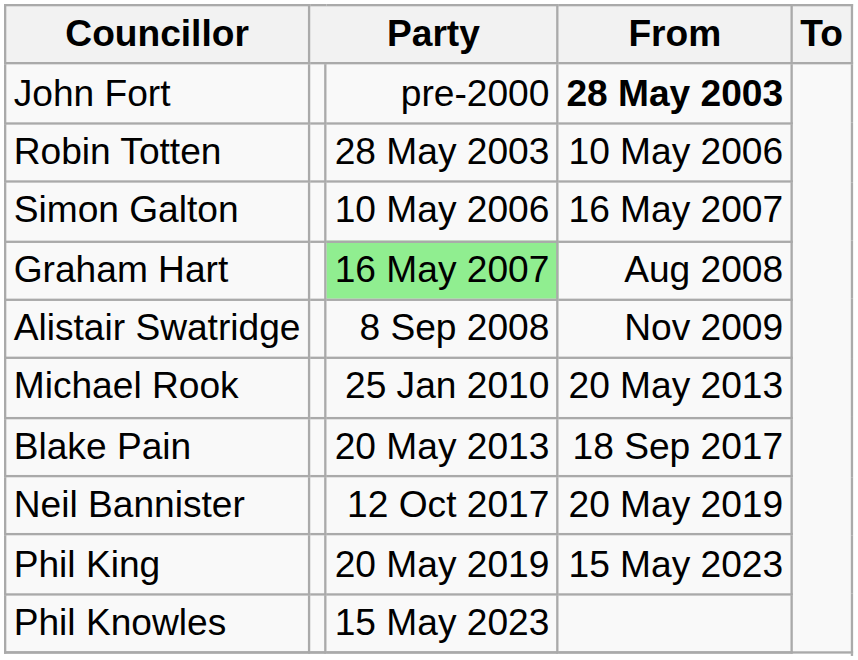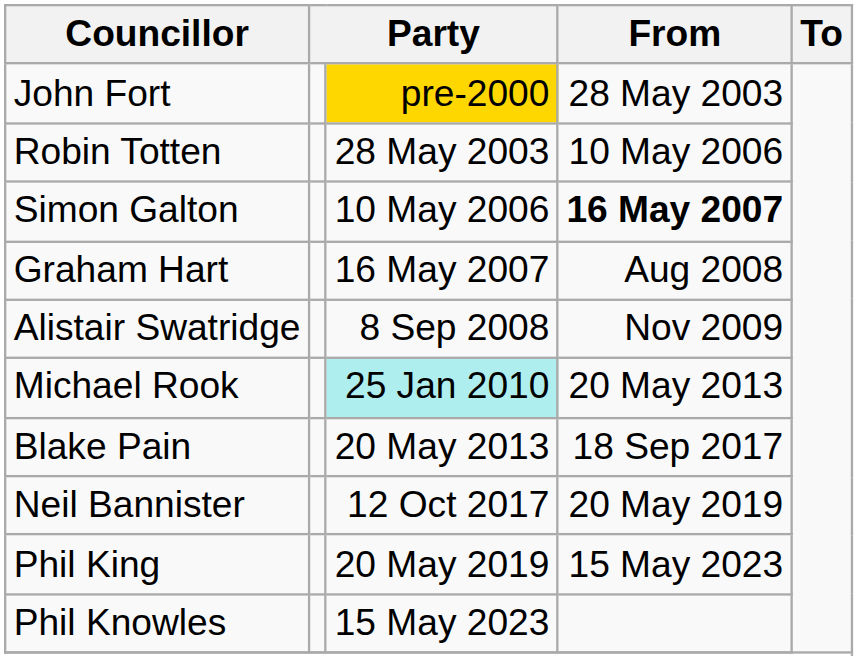John Fort | column 3: no background -> gold background
John Fort | From: bold -> normal
Simon Galton | From: normal -> bold
Graham Hart | column 3: lightgreen background -> no background
Michael Rook | column 3: no background -> paleturquoise background
